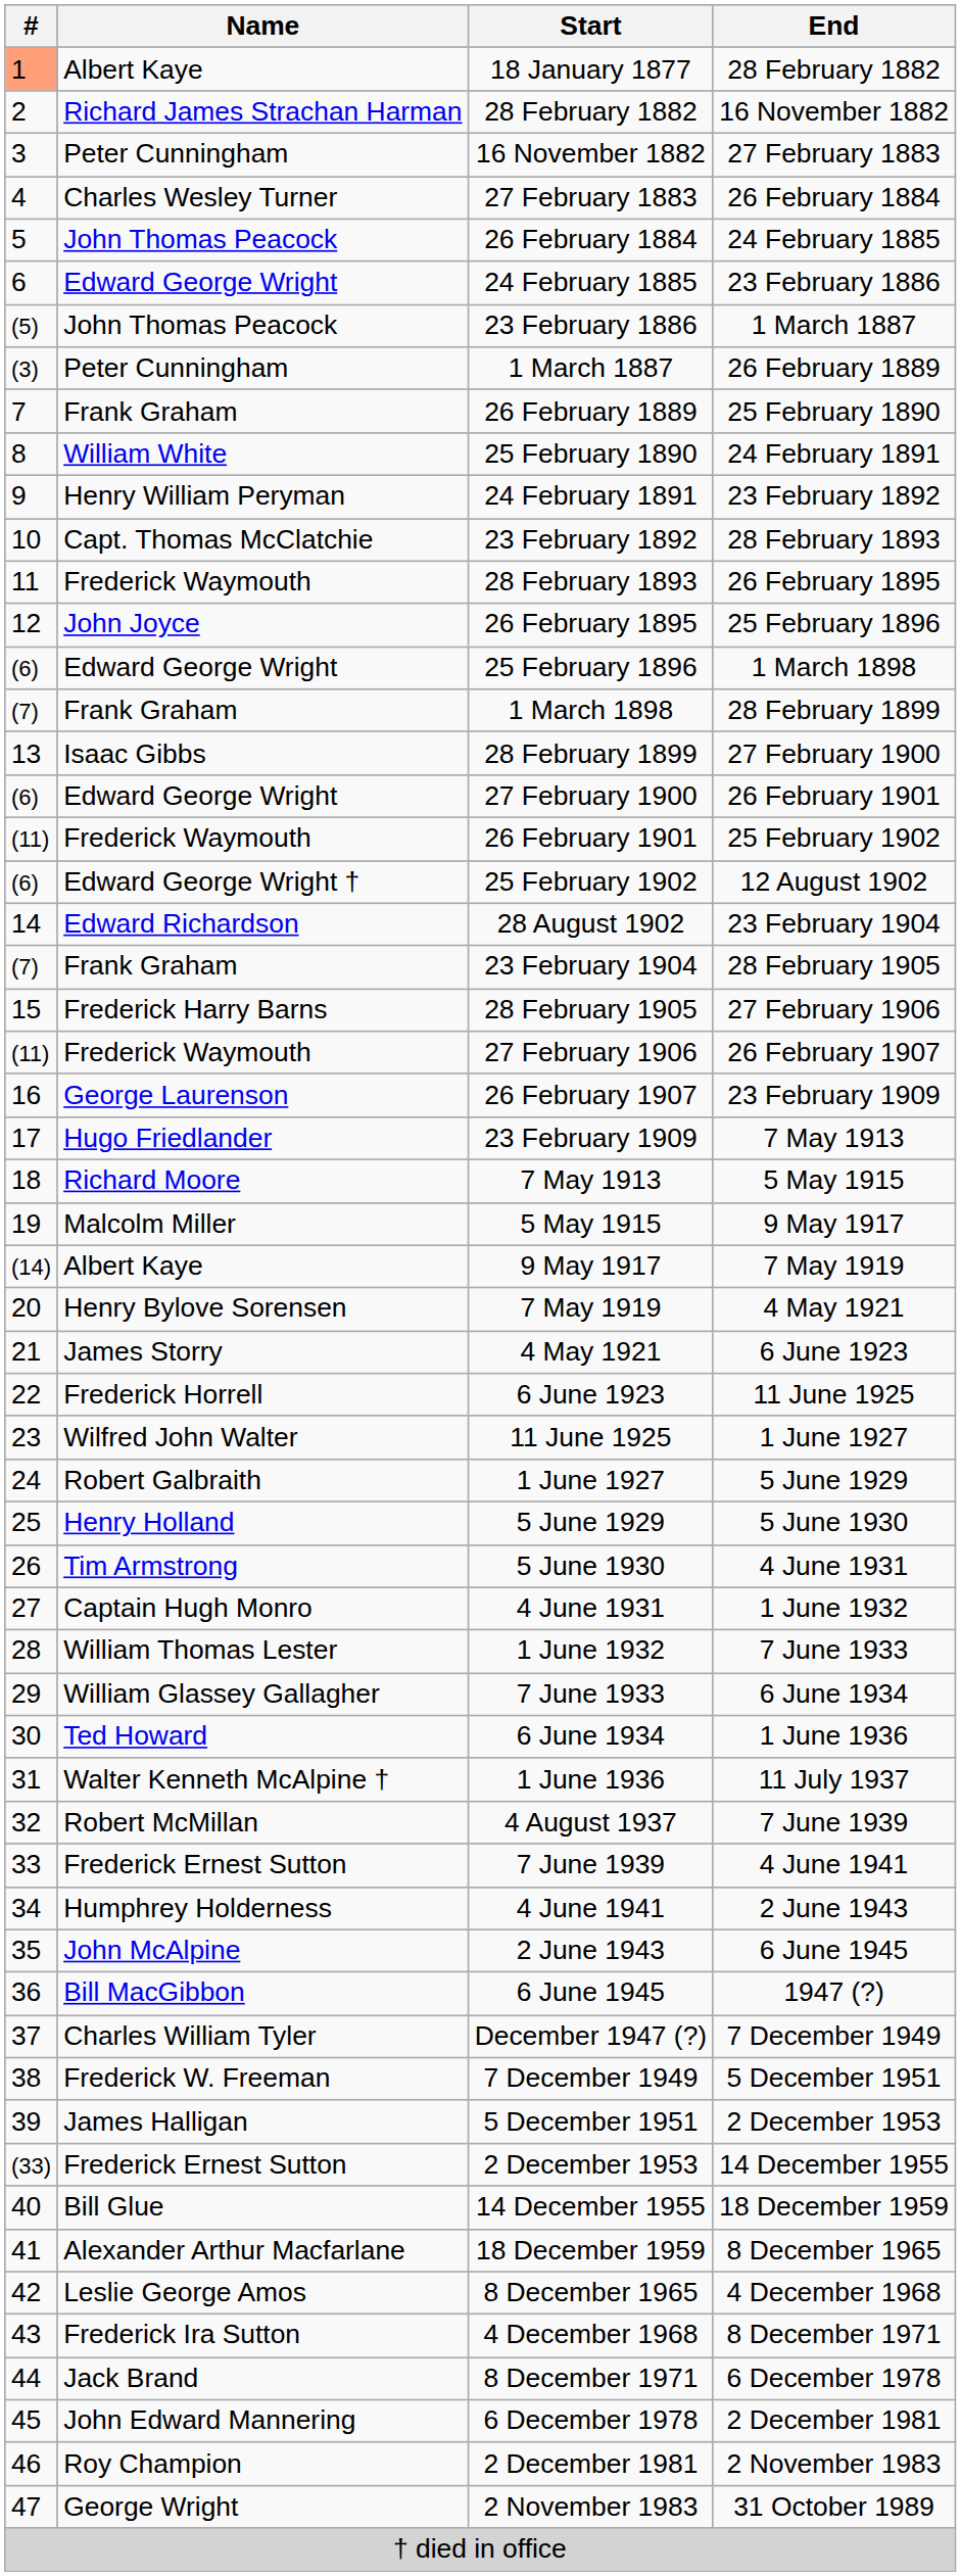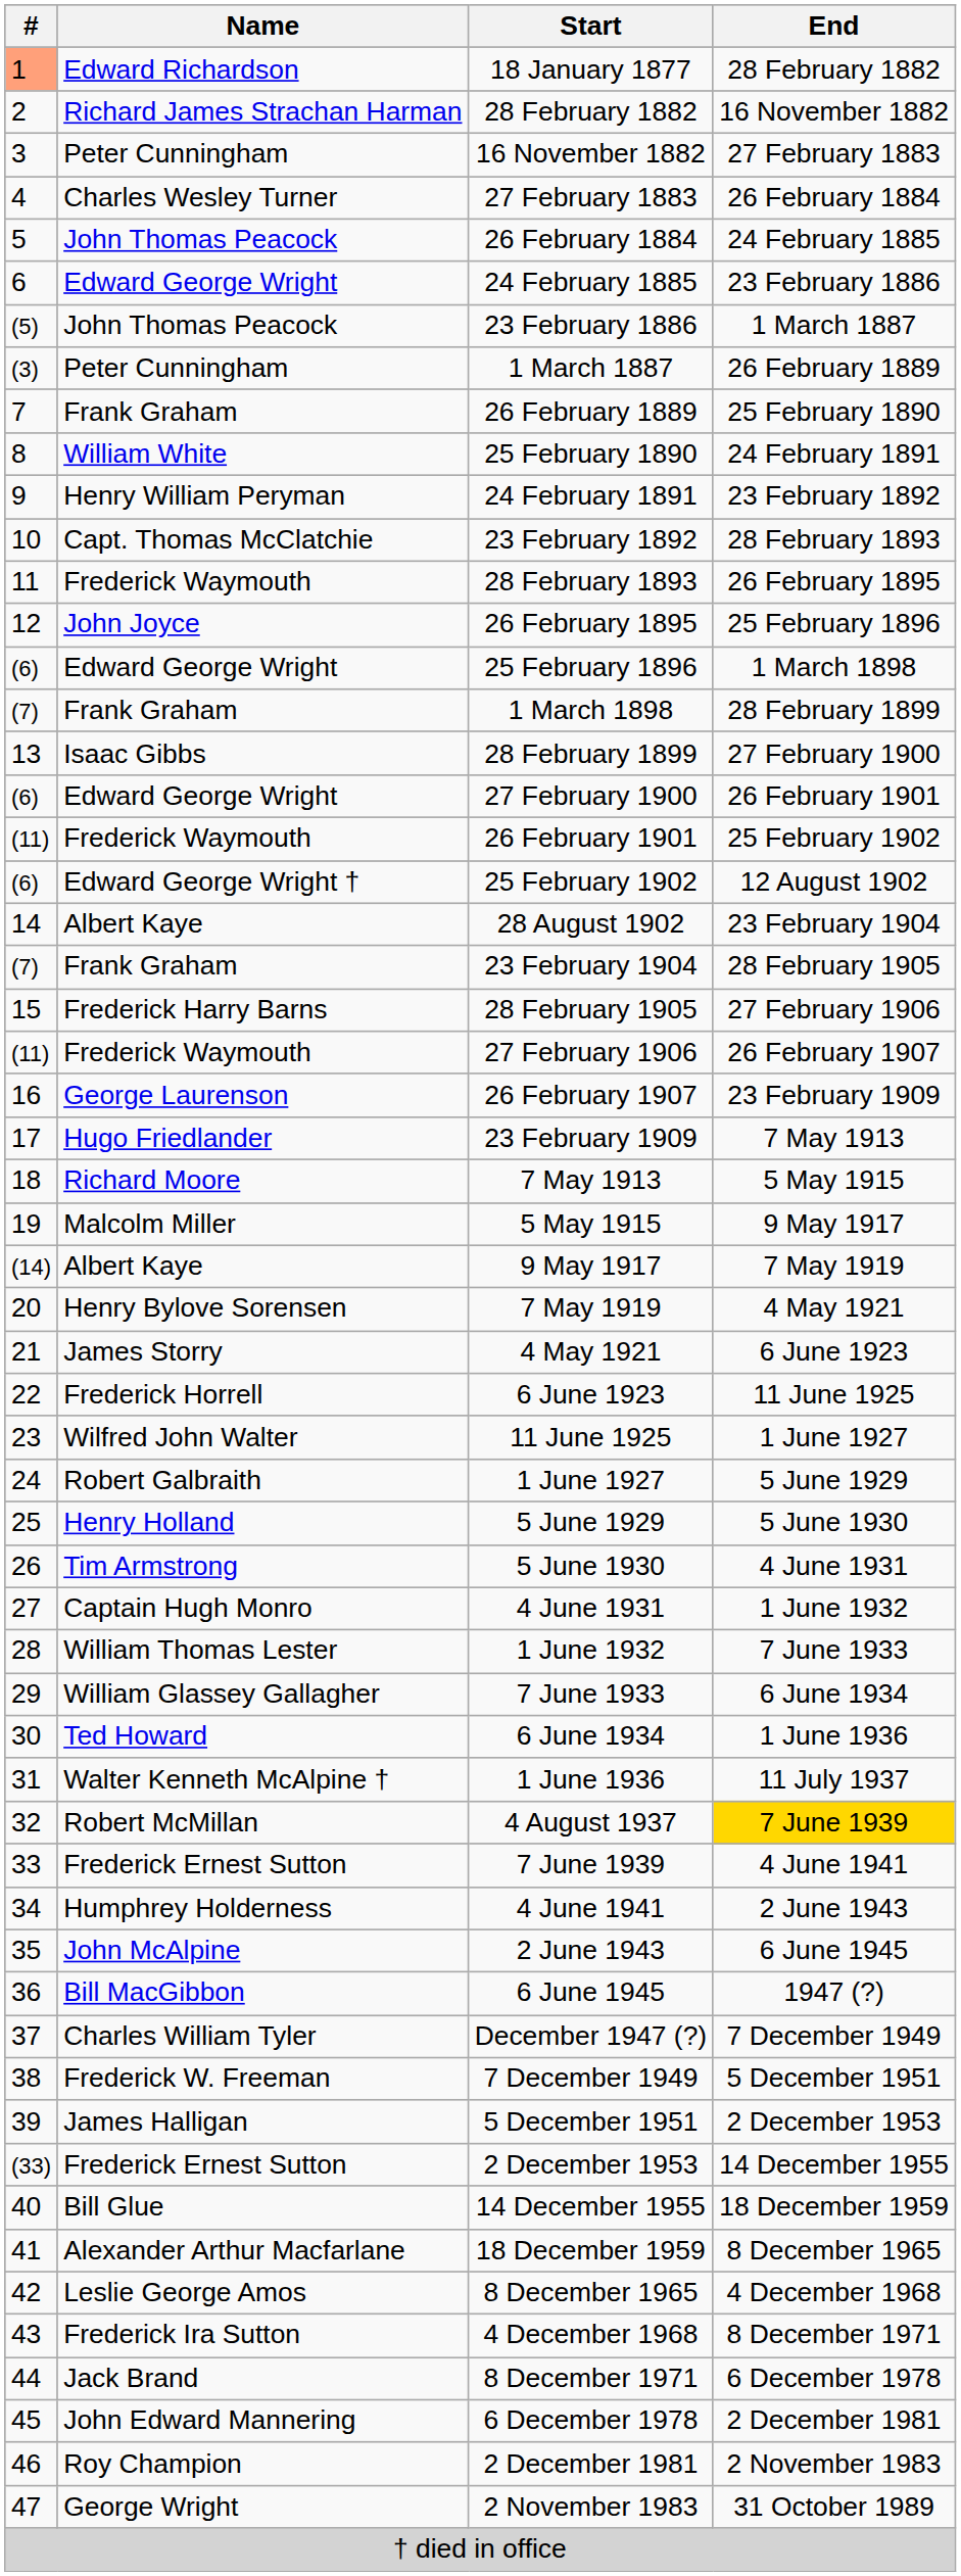18 January 1877 | Name: Albert Kaye -> Edward Richardson
28 August 1902 | Name: Edward Richardson -> Albert Kaye
4 August 1937 | End: no background -> gold background
